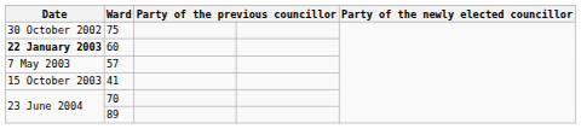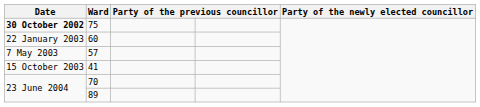75 | Date: normal -> bold
60 | Date: bold -> normal
